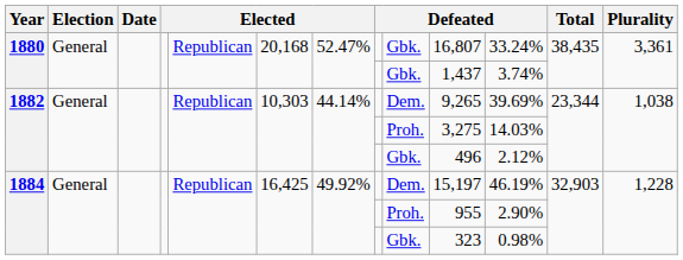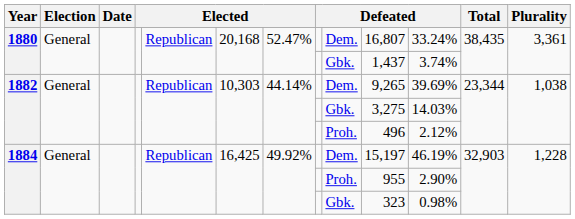row 2 | column 9: Gbk. -> Dem.
row 5 | column 9: Proh. -> Gbk.
row 6 | column 9: Gbk. -> Proh.
